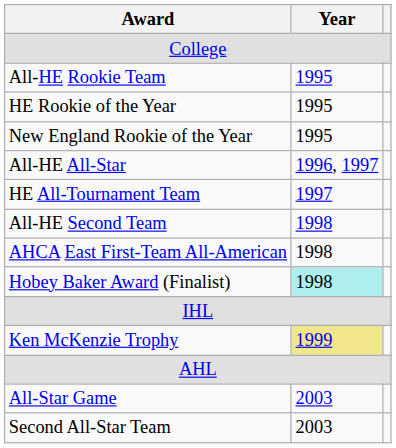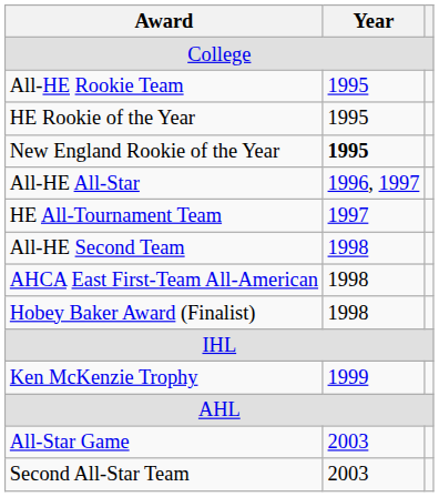New England Rookie of the Year | Year: normal -> bold
Hobey Baker Award (Finalist) | Year: paleturquoise background -> no background
Ken McKenzie Trophy | Year: khaki background -> no background
